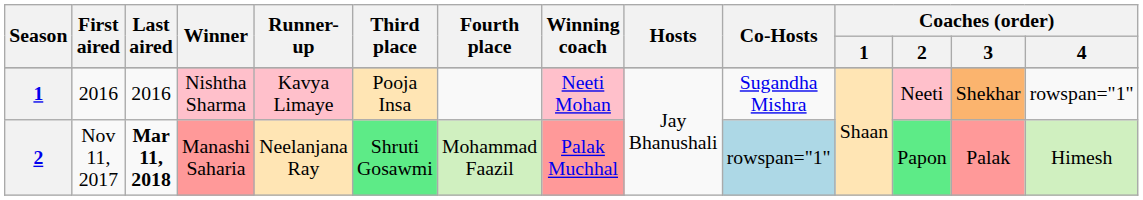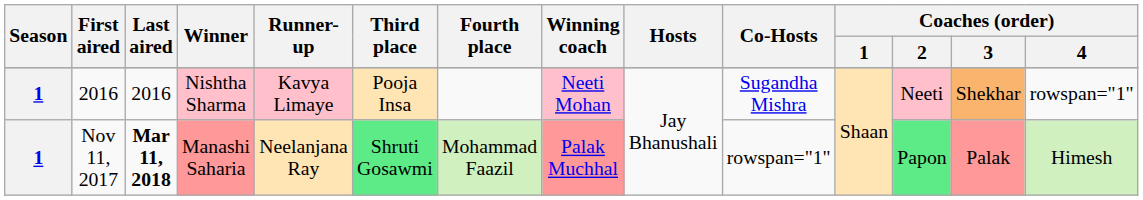Nov 11, 2017 | Season: 2 -> 1
Nov 11, 2017 | Co-Hosts: lightblue background -> no background
